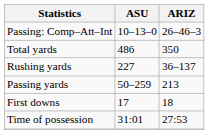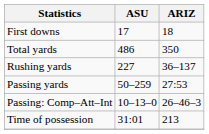rows swapped: First downs <-> Passing: Comp–Att–Int
Passing yards | ARIZ: 213 -> 27:53
Time of possession | ARIZ: 27:53 -> 213
